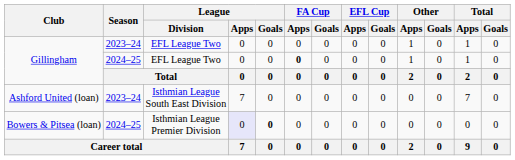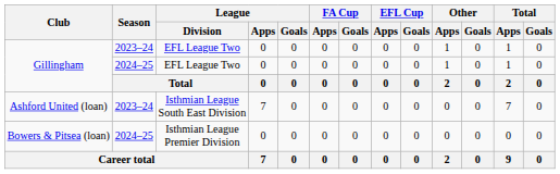Gillingham / 2024–25 | FA Cup / Apps: bold -> normal
Bowers & Pitsea (loan) | League / Apps: lavender background -> no background
Bowers & Pitsea (loan) | League / Goals: bold -> normal
